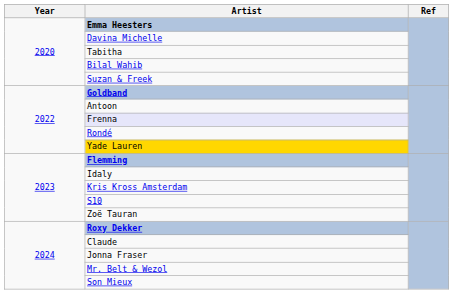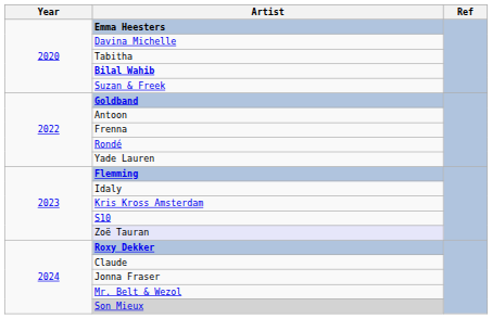Bilal Wahib | Artist: normal -> bold
Frenna | Artist: lavender background -> no background
Yade Lauren | Artist: gold background -> no background
Zoë Tauran | Artist: no background -> lavender background
Son Mieux | Artist: no background -> lightgrey background
